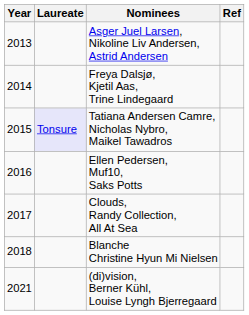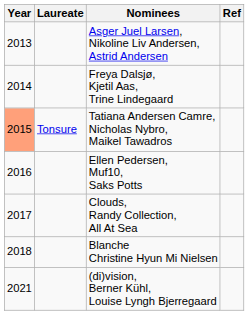Tatiana Andersen Camre, Nicholas Nybro, Maikel Tawadros | Year: no background -> lightsalmon background
Tatiana Andersen Camre, Nicholas Nybro, Maikel Tawadros | Laureate: lavender background -> no background
